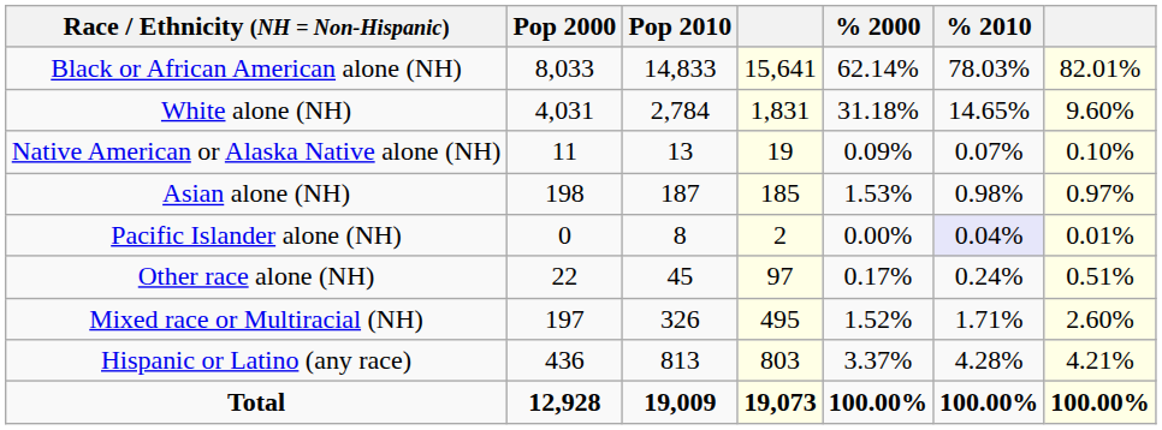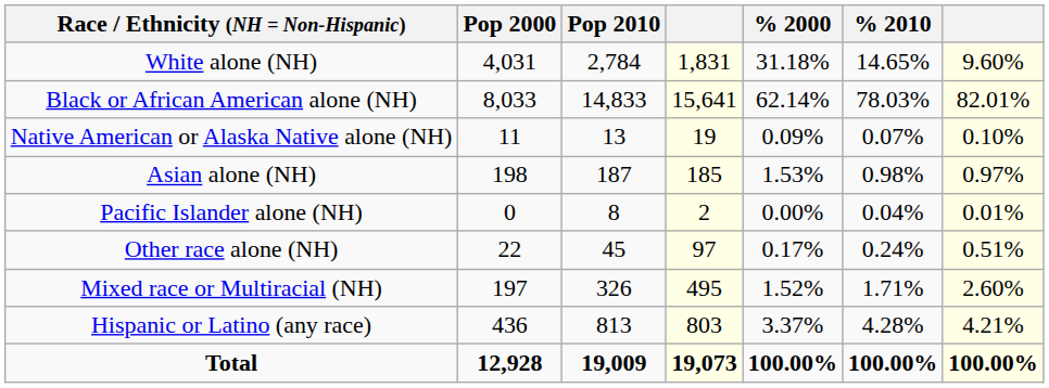rows swapped: White alone (NH) <-> Black or African American alone (NH)
Pacific Islander alone (NH) | % 2010: lavender background -> no background
